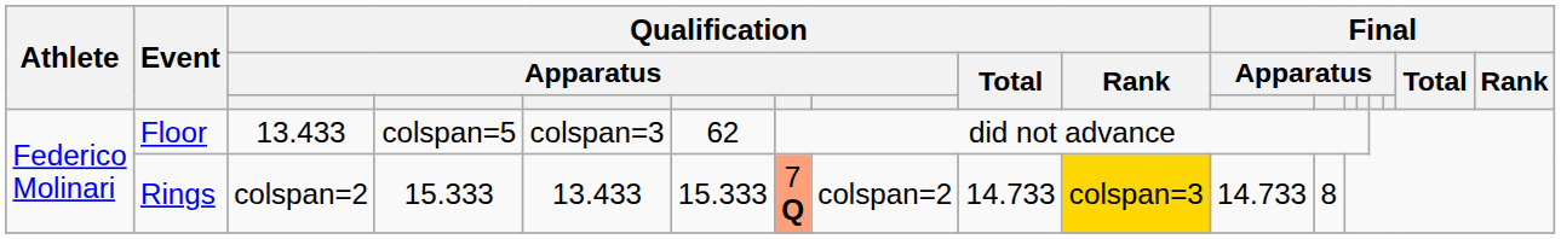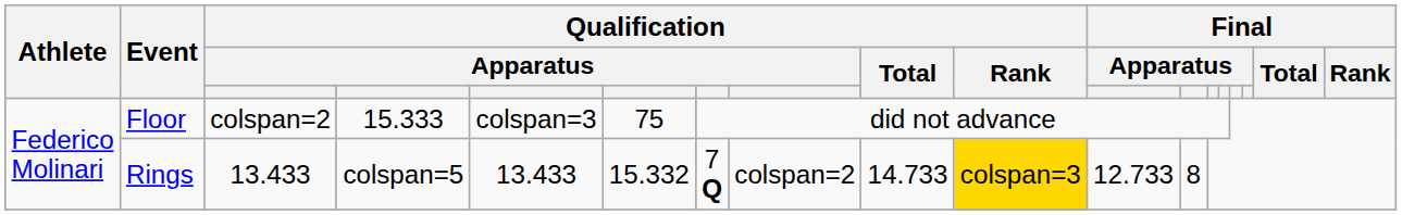Floor | column 3: 13.433 -> colspan=2
Floor | column 4: colspan=5 -> 15.333
Floor | column 6: 62 -> 75
Rings | column 3: colspan=2 -> 13.433
Rings | column 4: 15.333 -> colspan=5
Rings | column 6: 15.333 -> 15.332
Rings | column 7: lightsalmon background -> no background
Rings | column 11: 14.733 -> 12.733
